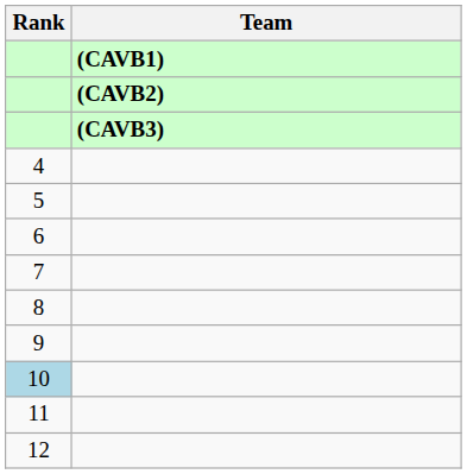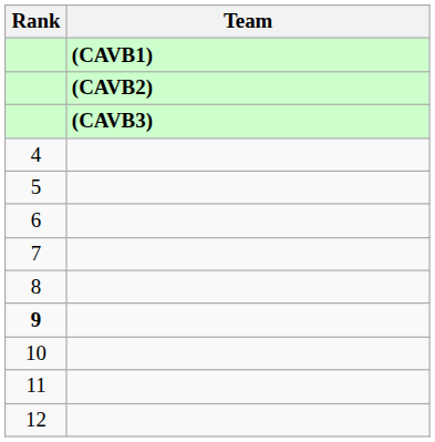row 10 | Rank: normal -> bold
row 11 | Rank: lightblue background -> no background
